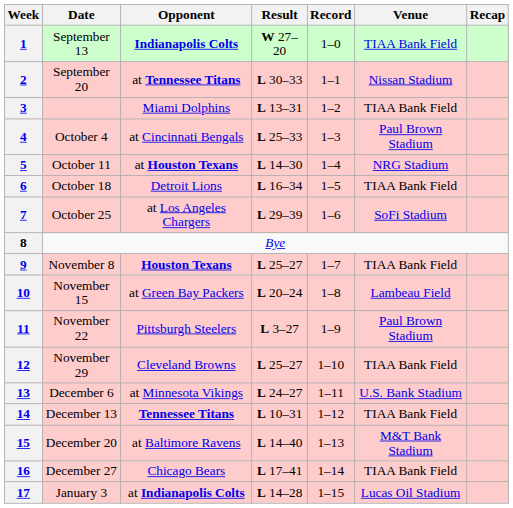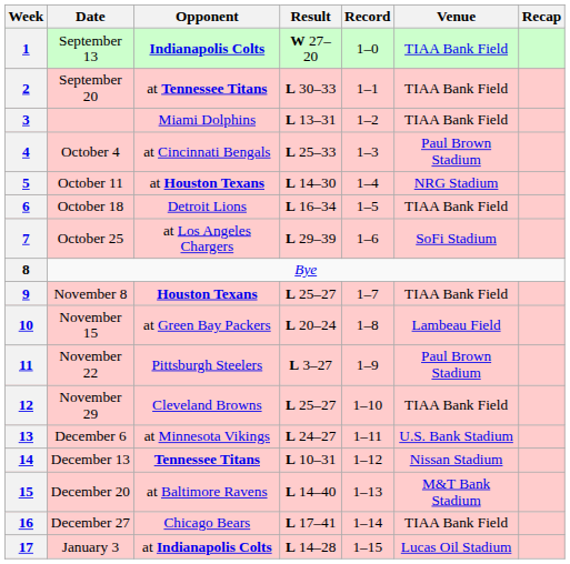2 | Venue: Nissan Stadium -> TIAA Bank Field
14 | Venue: TIAA Bank Field -> Nissan Stadium
